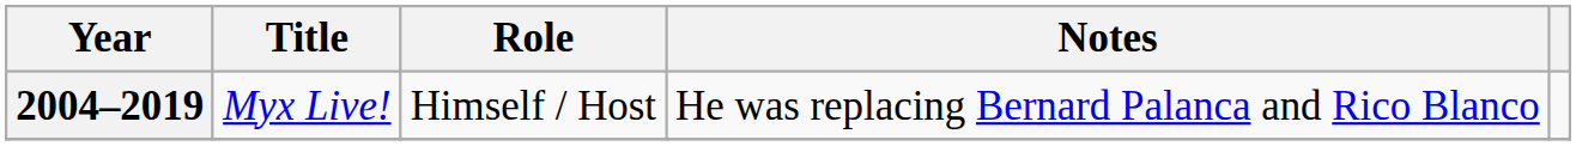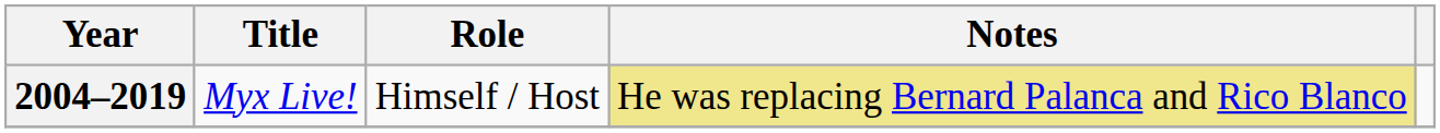2004–2019 | Notes: no background -> khaki background
